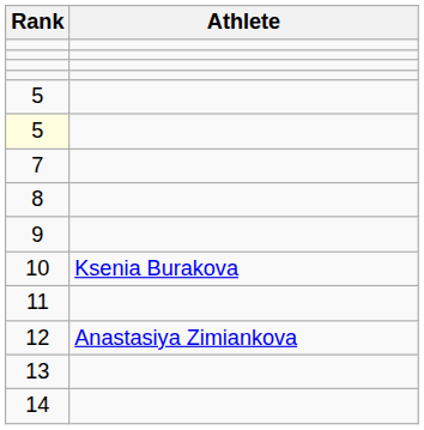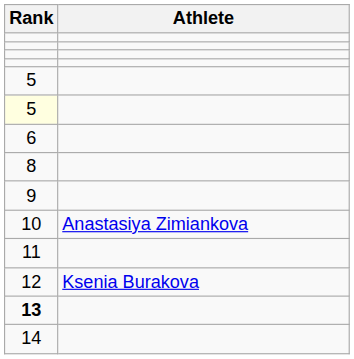row 8 | Rank: 7 -> 6
row 11 | Athlete: Ksenia Burakova -> Anastasiya Zimiankova
row 13 | Athlete: Anastasiya Zimiankova -> Ksenia Burakova
row 14 | Rank: normal -> bold
